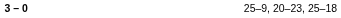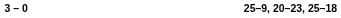row 1 | column 2: normal -> bold
